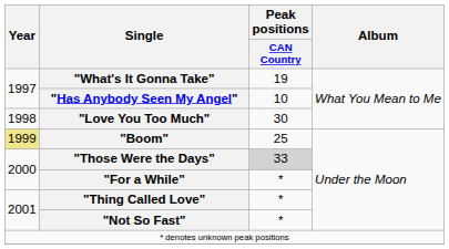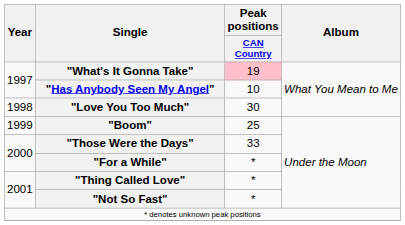"What's It Gonna Take" | Peak positions / CAN Country: no background -> pink background
"Boom" | Year: khaki background -> no background
"Those Were the Days" | Peak positions / CAN Country: lightgrey background -> no background
